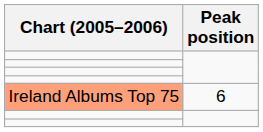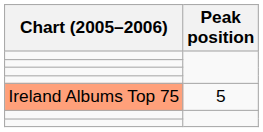row 6 | Peak position: 6 -> 5
